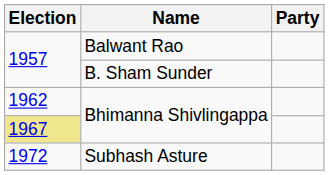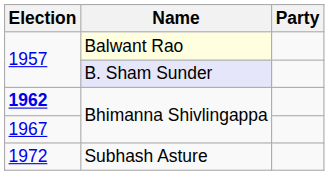1957 / Balwant Rao | Name: no background -> lightyellow background
1957 / B. Sham Sunder | Name: no background -> lavender background
1962 | Election: normal -> bold
1967 | Election: khaki background -> no background
